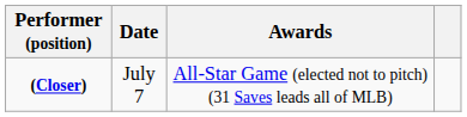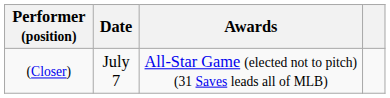row 2 | Performer (position): bold -> normal
